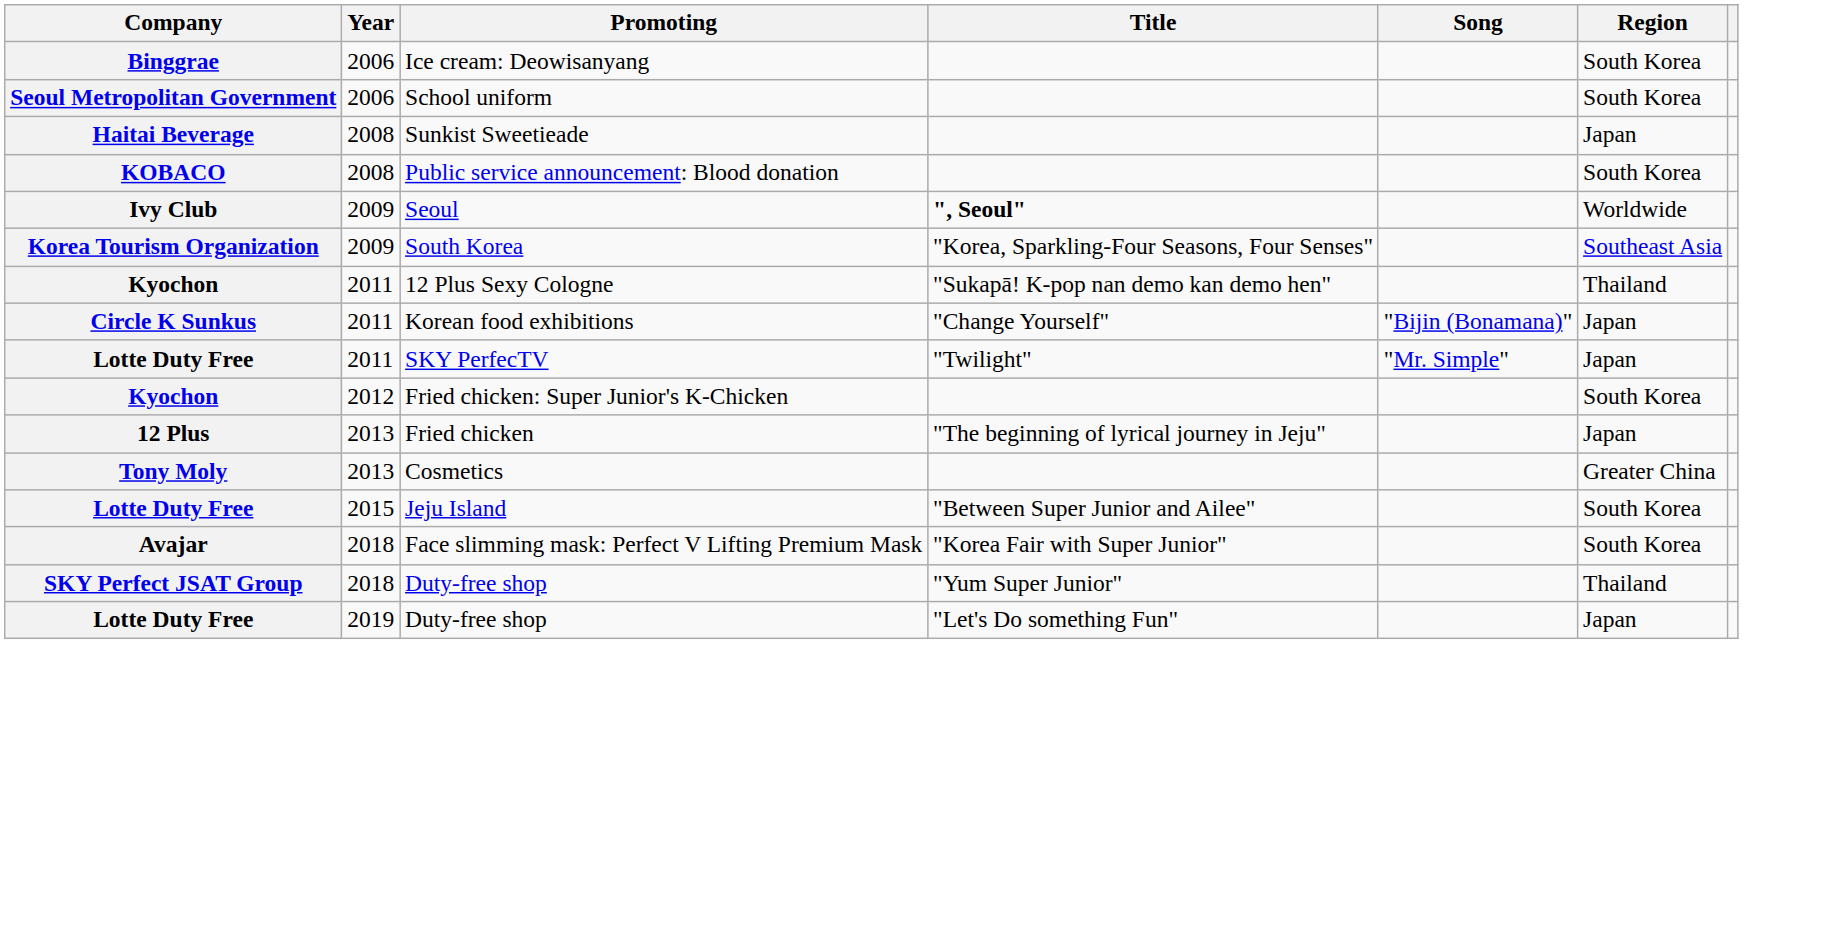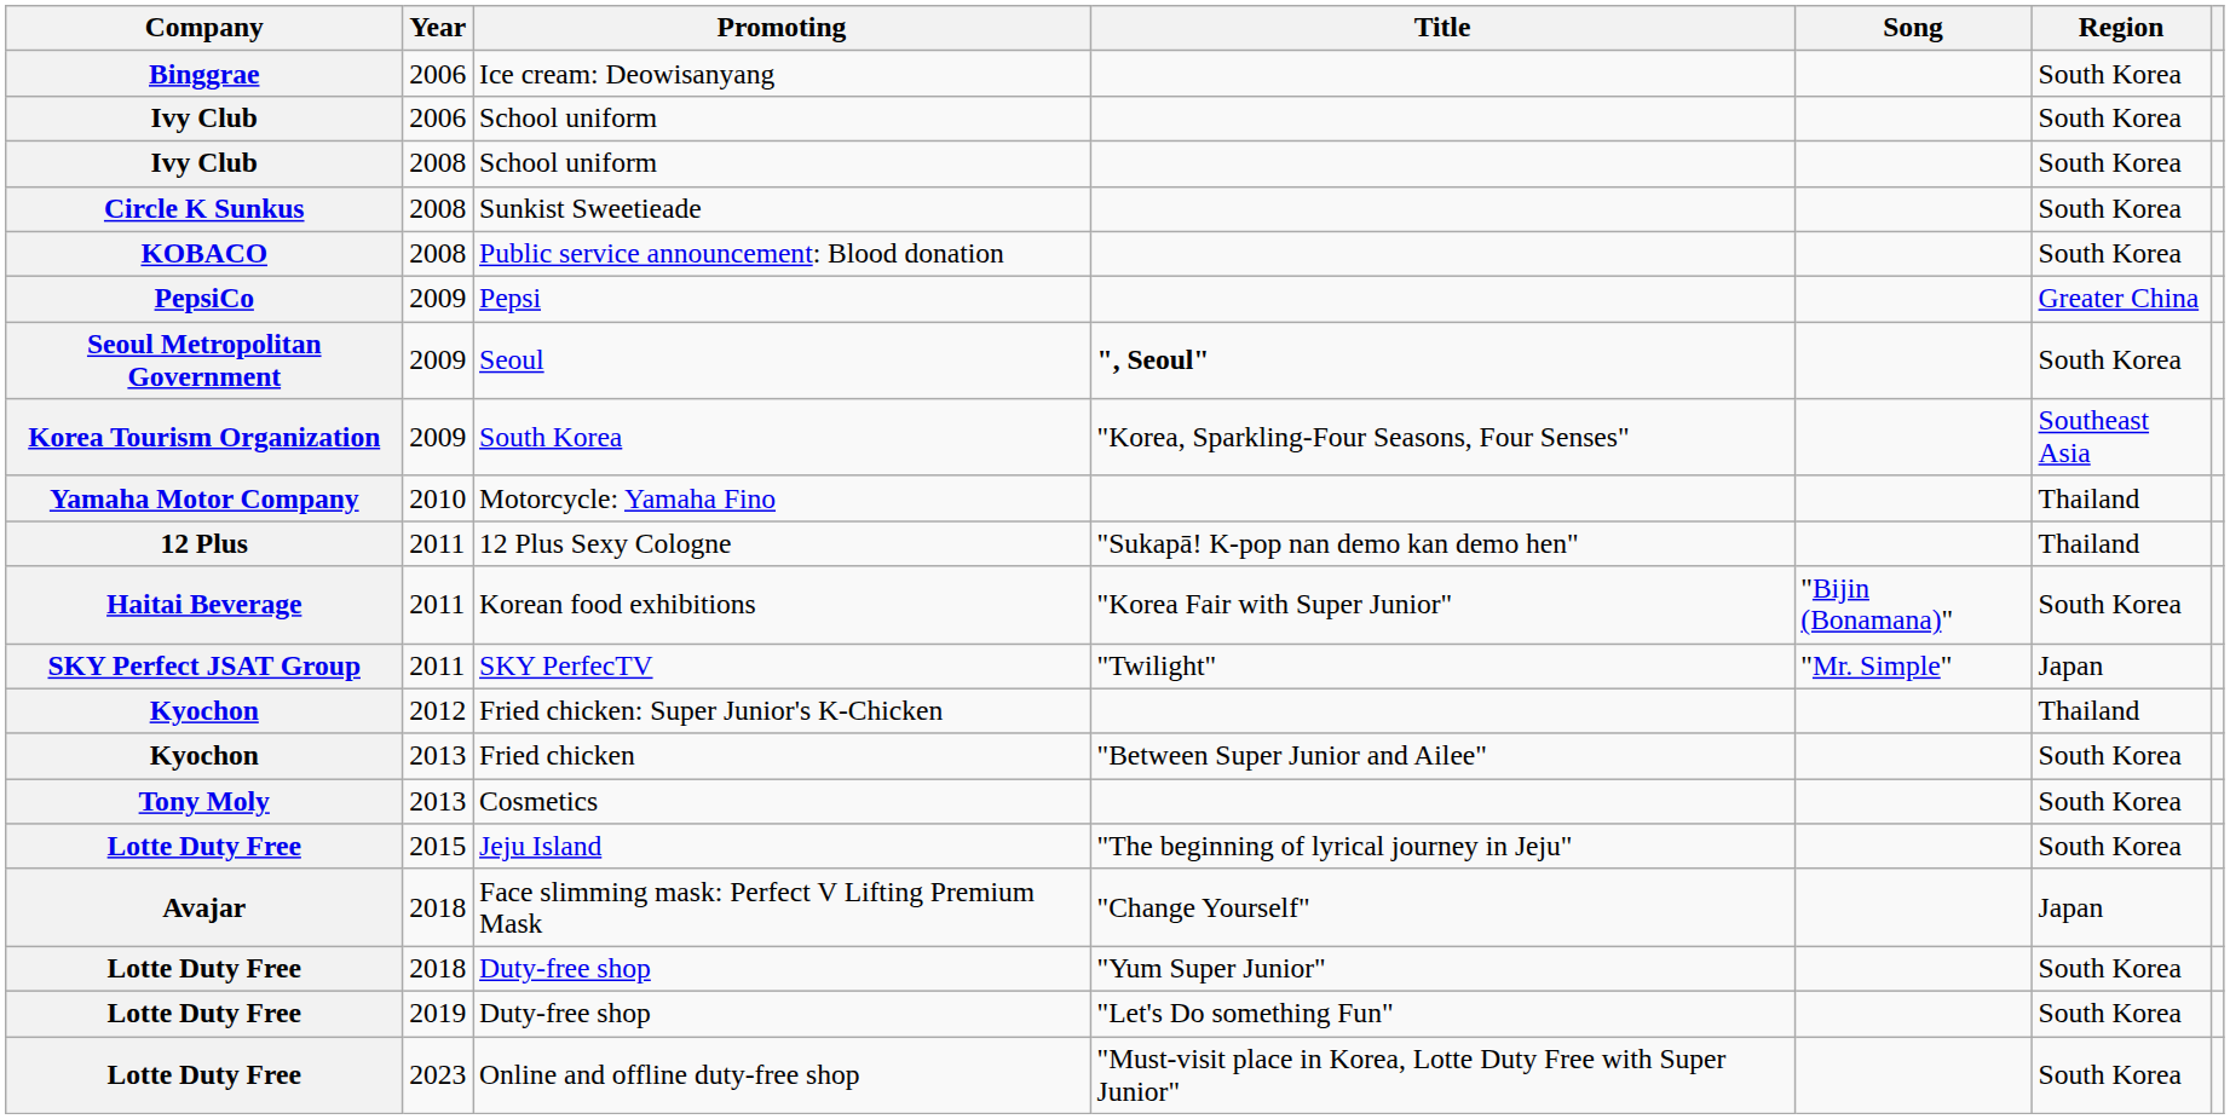2006 / School uniform | Company: Seoul Metropolitan Government -> Ivy Club
+ row: Ivy Club | 2008 | School uniform | South Korea
Sunkist Sweetieade | Company: Haitai Beverage -> Circle K Sunkus
Sunkist Sweetieade | Region: Japan -> South Korea
+ row: PepsiCo | 2009 | Pepsi | Greater China
Seoul | Company: Ivy Club -> Seoul Metropolitan Government
Seoul | Region: Worldwide -> South Korea
+ row: Yamaha Motor Company | 2010 | Motorcycle: Yamaha Fino | Thailand
12 Plus Sexy Cologne | Company: Kyochon -> 12 Plus
Korean food exhibitions | Company: Circle K Sunkus -> Haitai Beverage
Korean food exhibitions | Title: "Change Yourself" -> "Korea Fair with Super Junior"
Korean food exhibitions | Region: Japan -> South Korea
SKY PerfecTV | Company: Lotte Duty Free -> SKY Perfect JSAT Group
Fried chicken: Super Junior's K-Chicken | Region: South Korea -> Thailand
Fried chicken | Company: 12 Plus -> Kyochon
Fried chicken | Title: "The beginning of lyrical journey in Jeju" -> "Between Super Junior and Ailee"
Fried chicken | Region: Japan -> South Korea
Cosmetics | Region: Greater China -> South Korea
Jeju Island | Title: "Between Super Junior and Ailee" -> "The beginning of lyrical journey in Jeju"
Face slimming mask: Perfect V Lifting Premium Mask | Title: "Korea Fair with Super Junior" -> "Change Yourself"
Face slimming mask: Perfect V Lifting Premium Mask | Region: South Korea -> Japan
2018 / Duty-free shop | Company: SKY Perfect JSAT Group -> Lotte Duty Free
2018 / Duty-free shop | Region: Thailand -> South Korea
2019 / Duty-free shop | Region: Japan -> South Korea
+ row: Lotte Duty Free | 2023 | Online and offline duty-free shop | "Must-visit place in Korea, Lotte Duty Free with Super Junior" | South Korea
